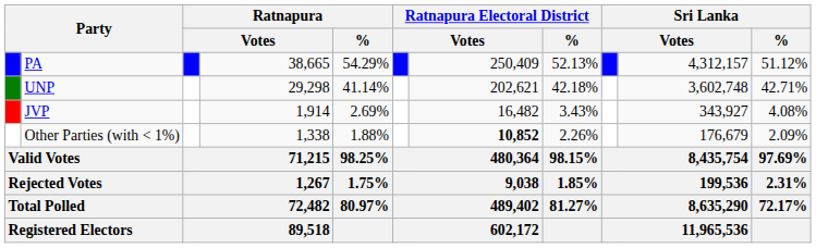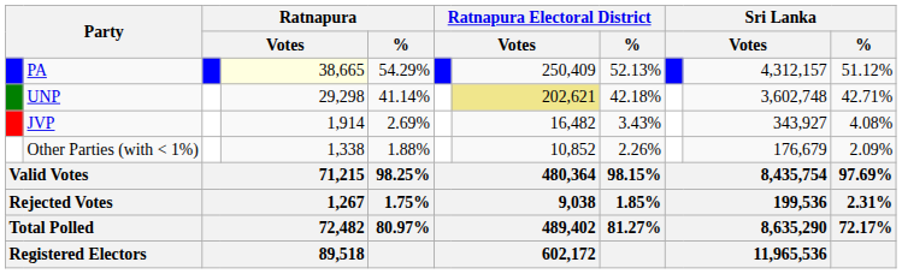PA | column 4: no background -> lightyellow background
UNP | column 7: no background -> khaki background
Other Parties (with < 1%) | column 7: bold -> normal
